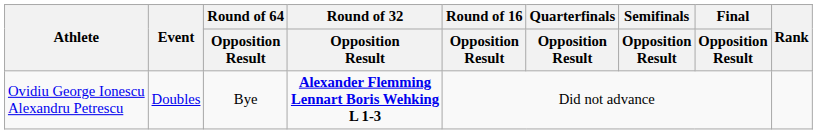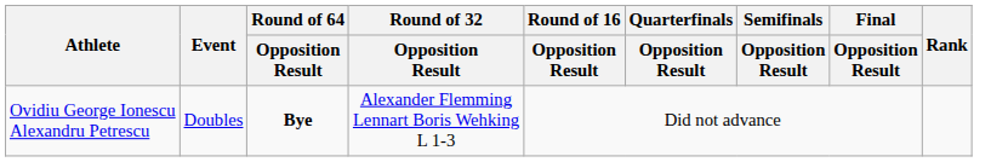Ovidiu George Ionescu Alexandru Petrescu | Round of 64 / Opposition Result: normal -> bold
Ovidiu George Ionescu Alexandru Petrescu | Round of 32 / Opposition Result: bold -> normal
